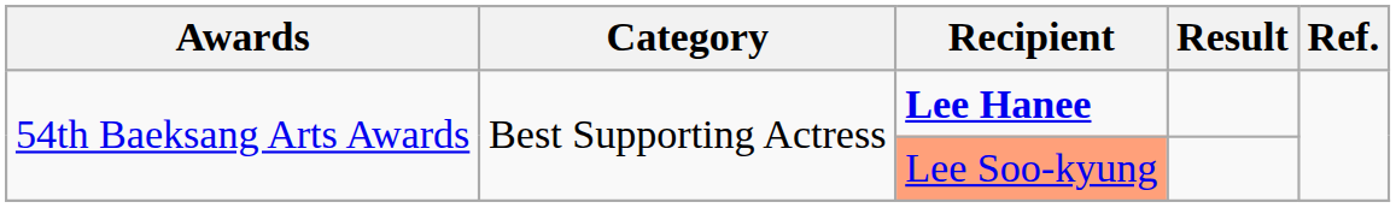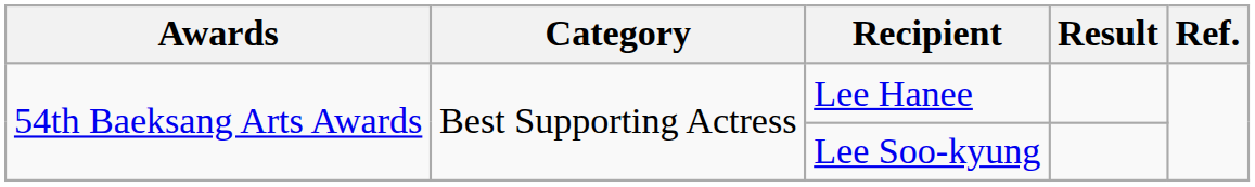Lee Hanee | Recipient: bold -> normal
Lee Soo-kyung | Recipient: lightsalmon background -> no background
